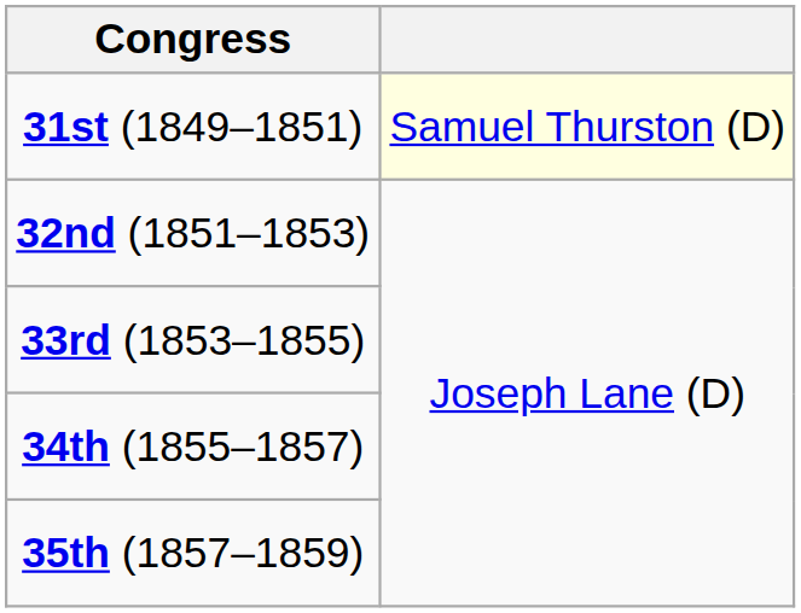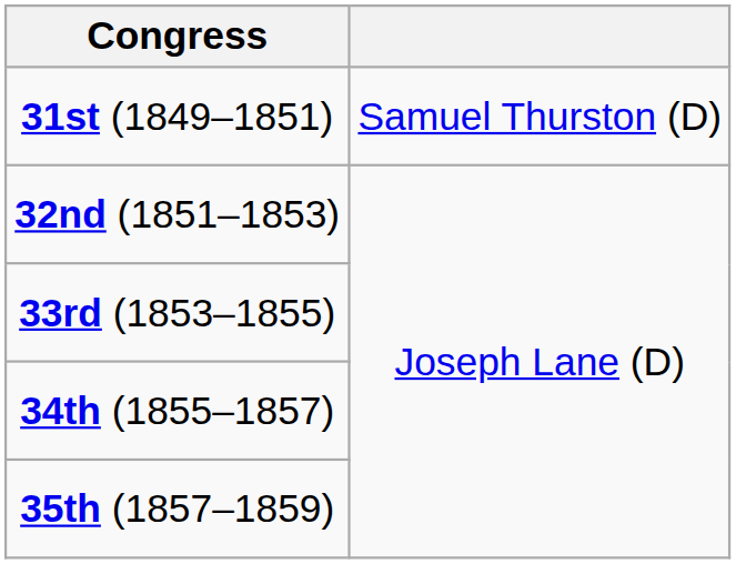31st (1849–1851) | column 2: lightyellow background -> no background
